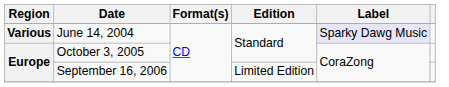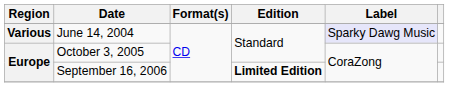September 16, 2006 | Edition: normal -> bold
